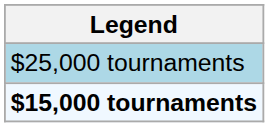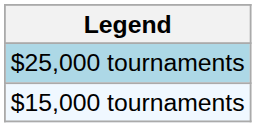row 3 | column 1: bold -> normal
